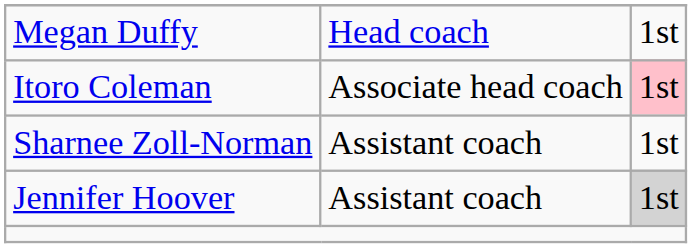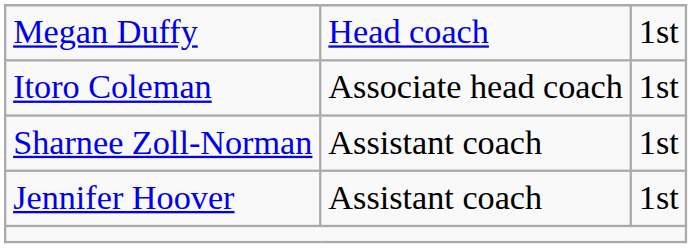Itoro Coleman | column 3: pink background -> no background
Jennifer Hoover | column 3: lightgrey background -> no background
